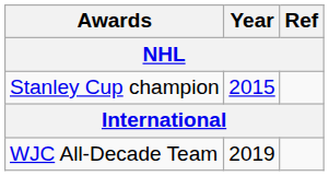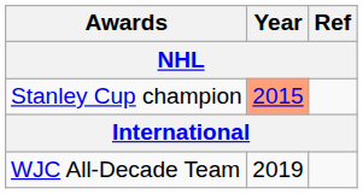Stanley Cup champion | Year: no background -> lightsalmon background
